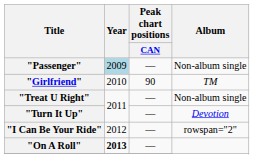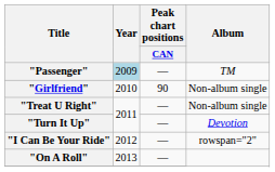"Passenger" | Album: Non-album single -> TM
"Girlfriend" | Album: TM -> Non-album single
"On A Roll" | Year: bold -> normal
